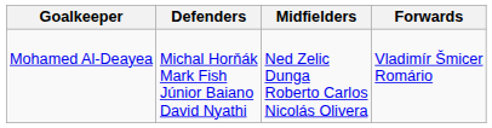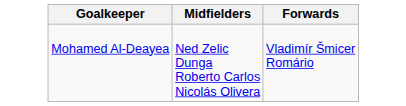- column: Defenders | Michal Horňák Mark Fish Júnior Baiano David Nyathi
